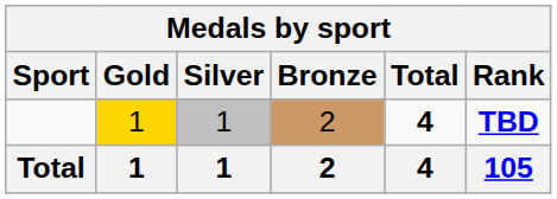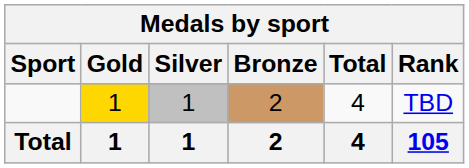row 3 | Total: bold -> normal
row 3 | Rank: bold -> normal
